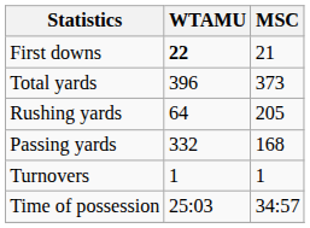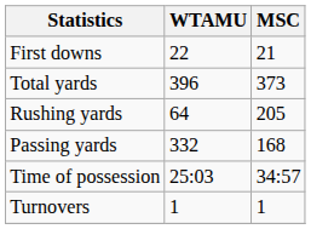First downs | WTAMU: bold -> normal
rows swapped: Turnovers <-> Time of possession
